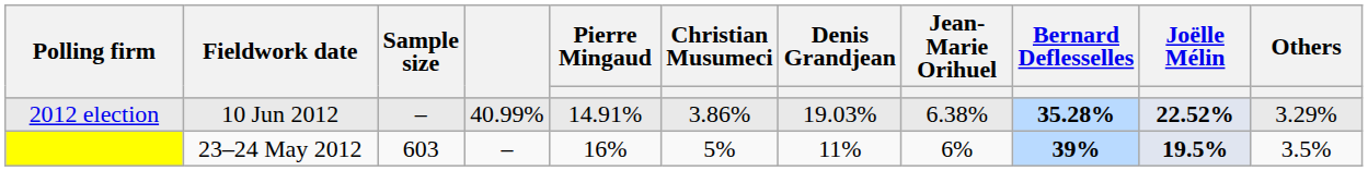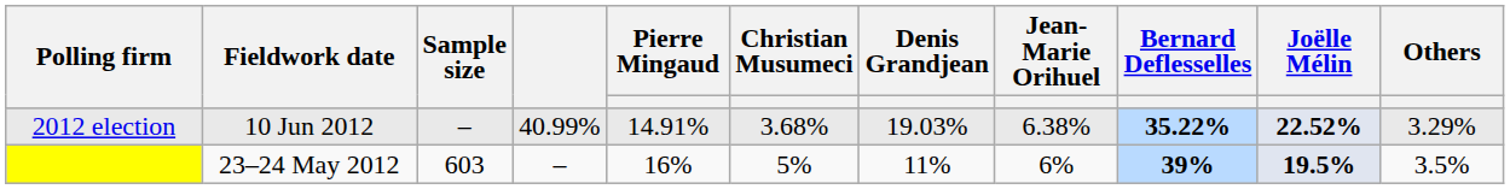2012 election | Christian Musumeci: 3.86% -> 3.68%
2012 election | Bernard Deflesselles: 35.28% -> 35.22%
